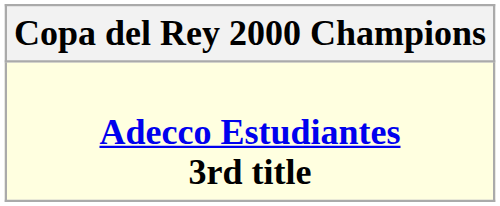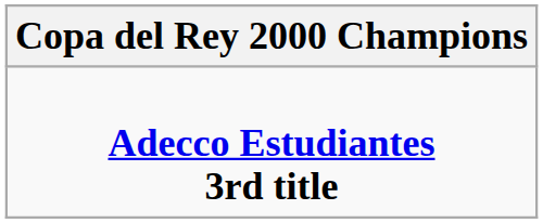row 2 | column 1: lightyellow background -> no background
